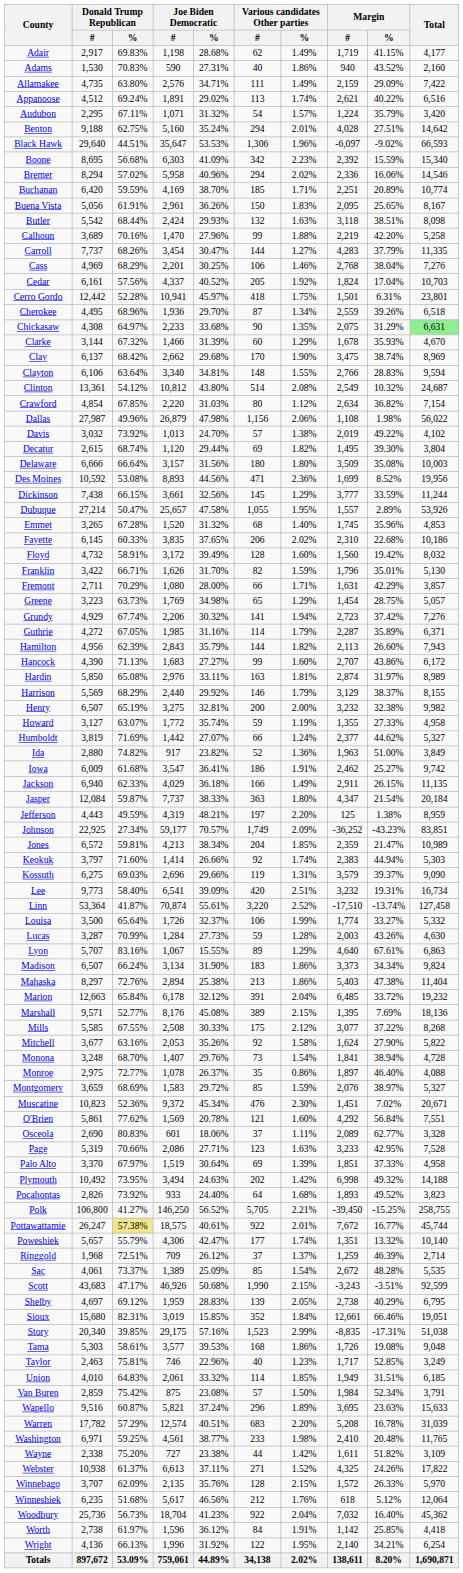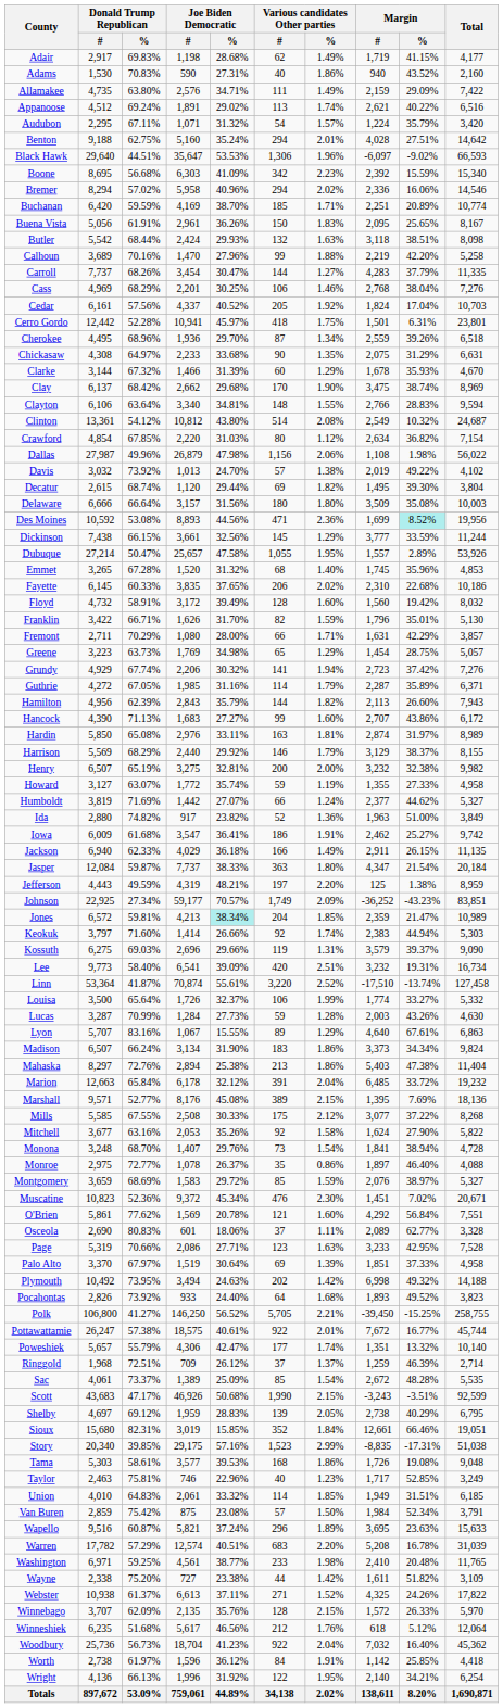Chickasaw | Total: lightgreen background -> no background
Des Moines | Margin / %: no background -> paleturquoise background
Jones | Joe Biden Democratic / %: no background -> paleturquoise background
Pottawattamie | Donald Trump Republican / %: khaki background -> no background
